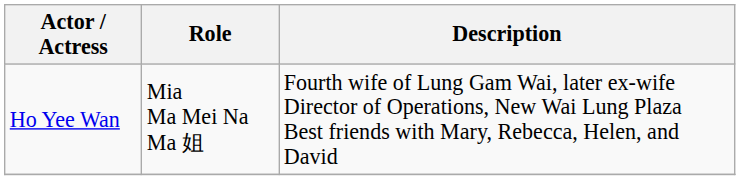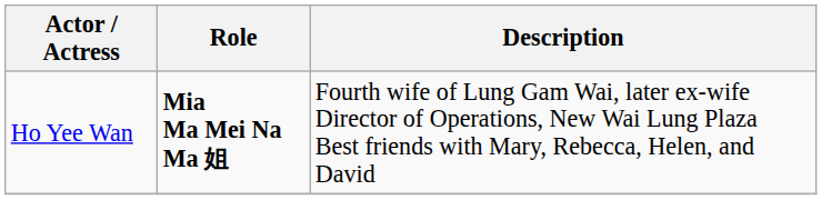Ho Yee Wan | Role: normal -> bold
